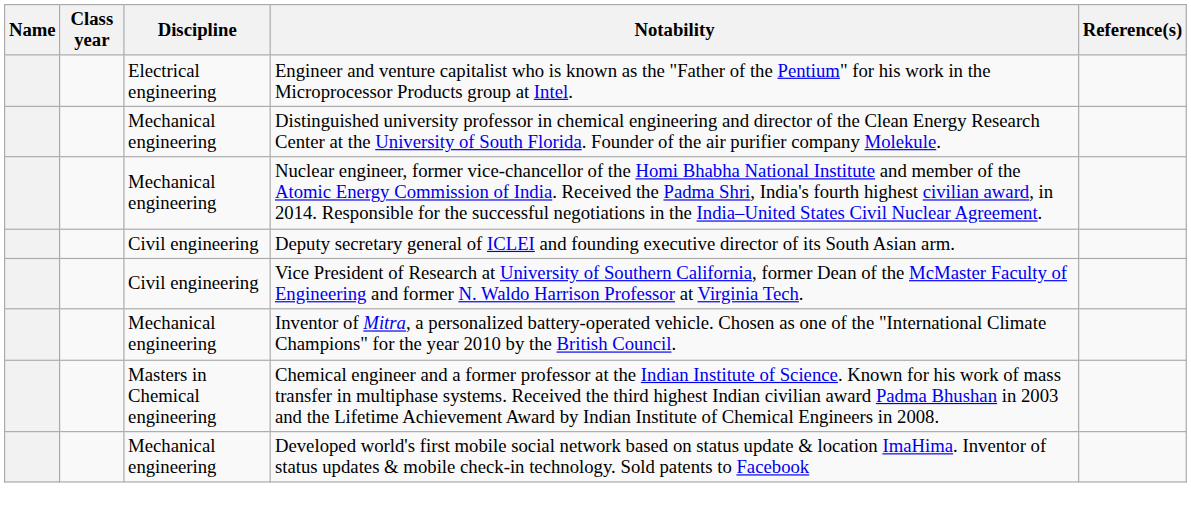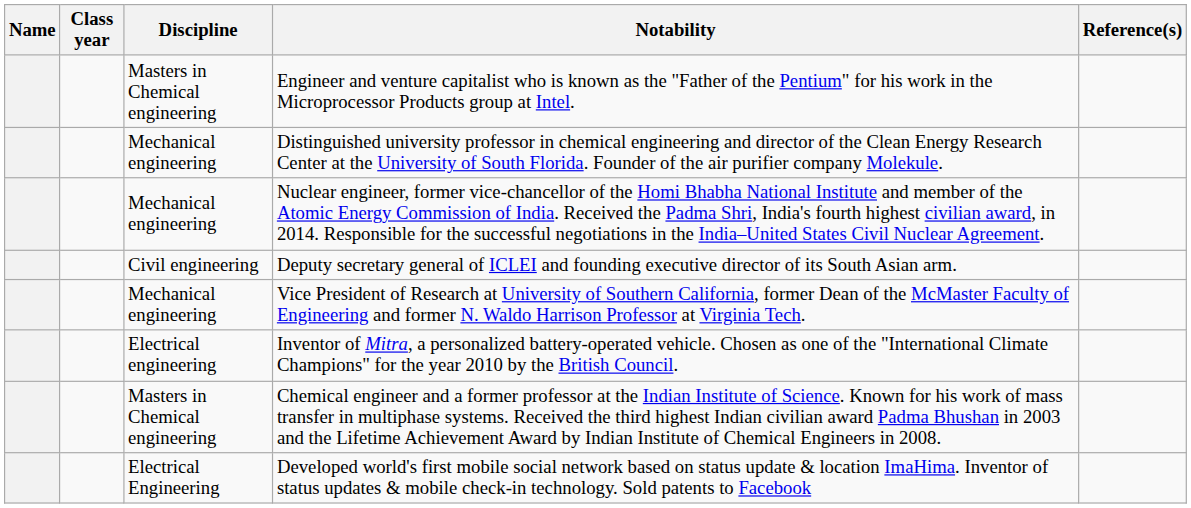row 2 | Discipline: Electrical engineering -> Masters in Chemical engineering
row 6 | Discipline: Civil engineering -> Mechanical engineering
row 7 | Discipline: Mechanical engineering -> Electrical engineering
row 9 | Discipline: Mechanical engineering -> Electrical Engineering
